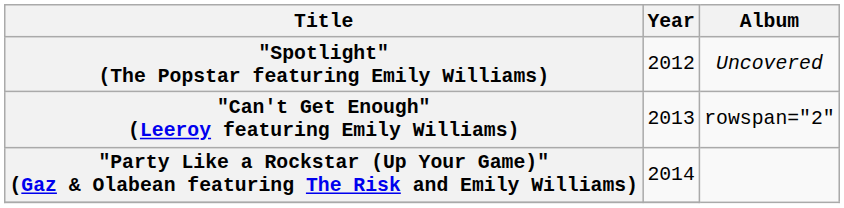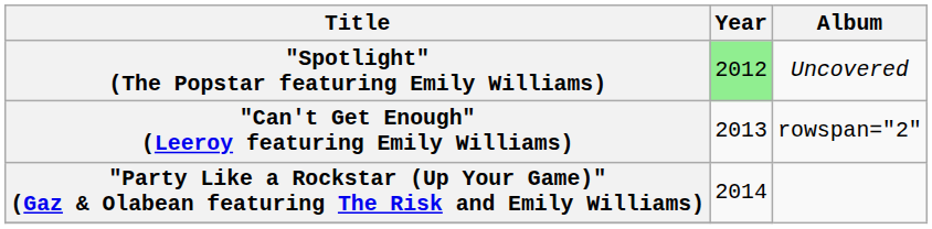"Spotlight" (The Popstar featuring Emily Williams) | Year: no background -> lightgreen background
